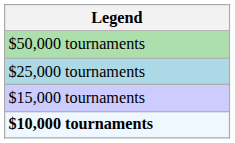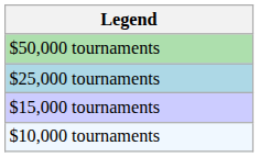row 5 | column 1: bold -> normal
